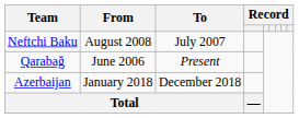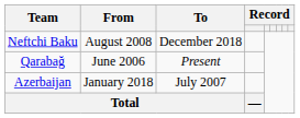Neftchi Baku | To: July 2007 -> December 2018
Azerbaijan | To: December 2018 -> July 2007
